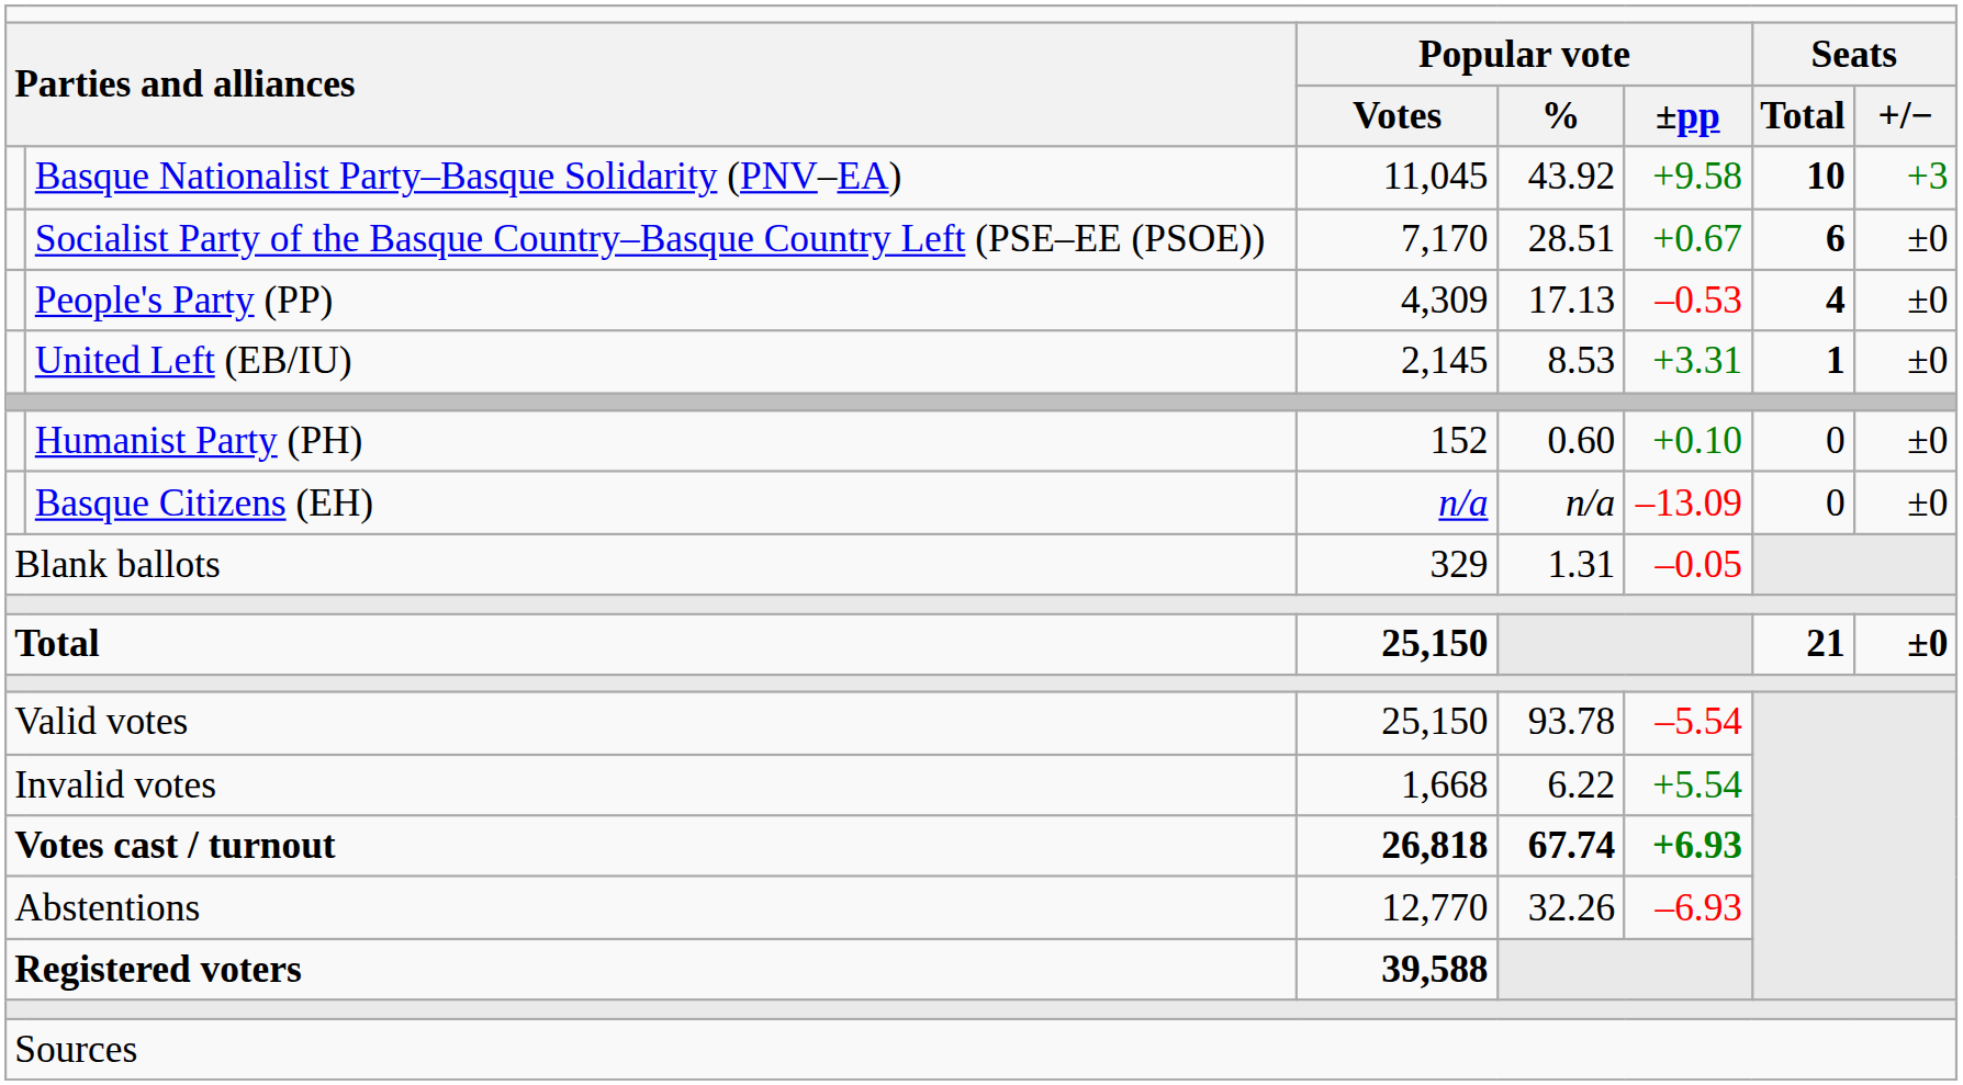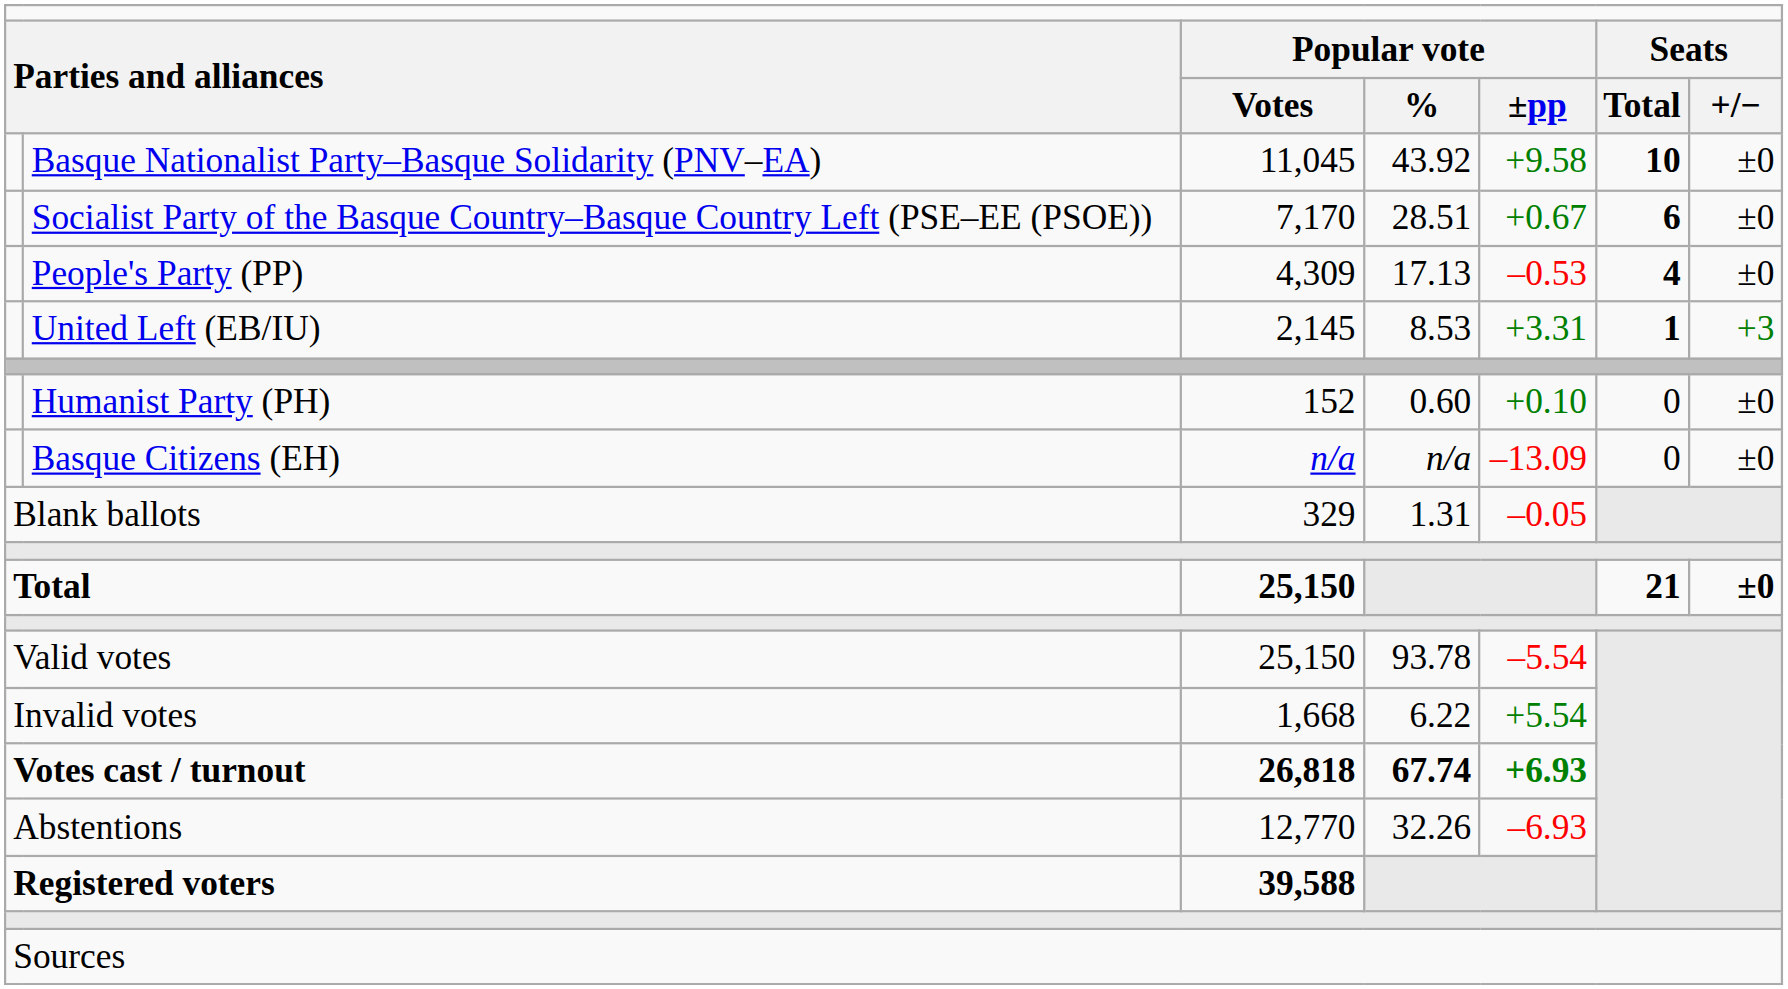Basque Nationalist Party–Basque Solidarity (PNV–EA) | column 7: +3 -> ±0
United Left (EB/IU) | column 7: ±0 -> +3
